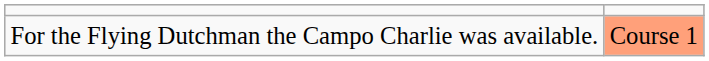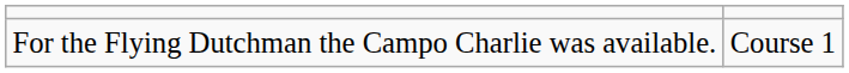For the Flying Dutchman the Campo Charlie was available. | column 2: lightsalmon background -> no background
